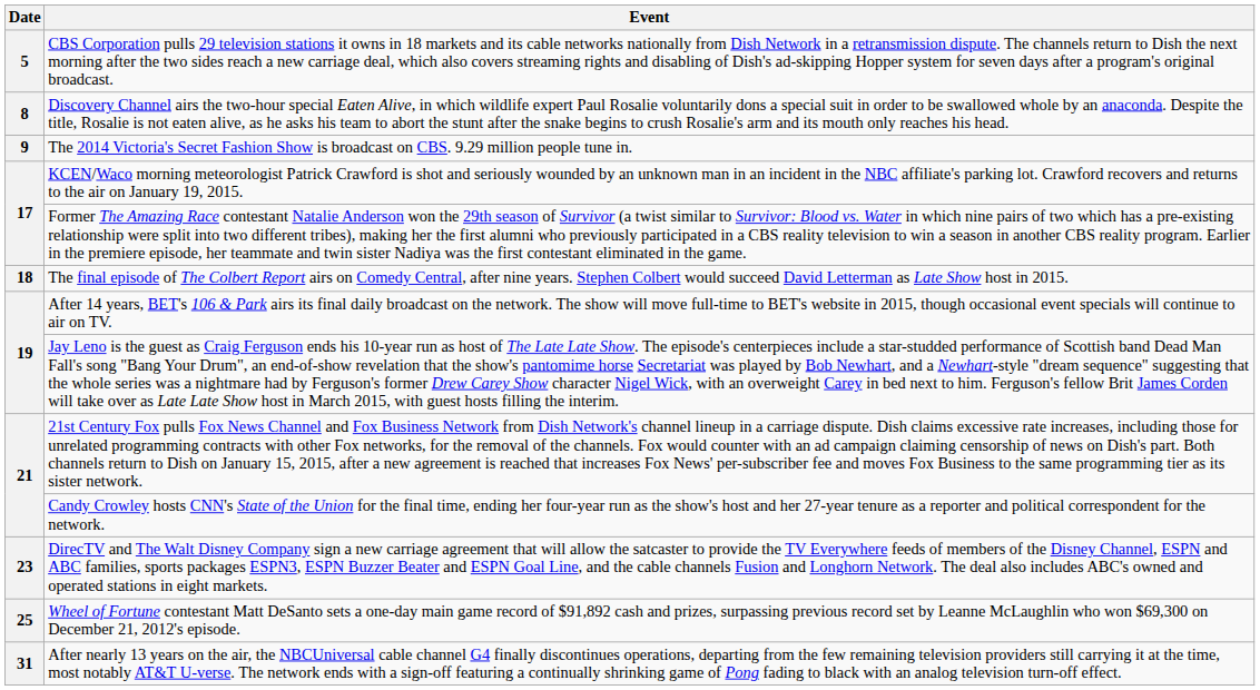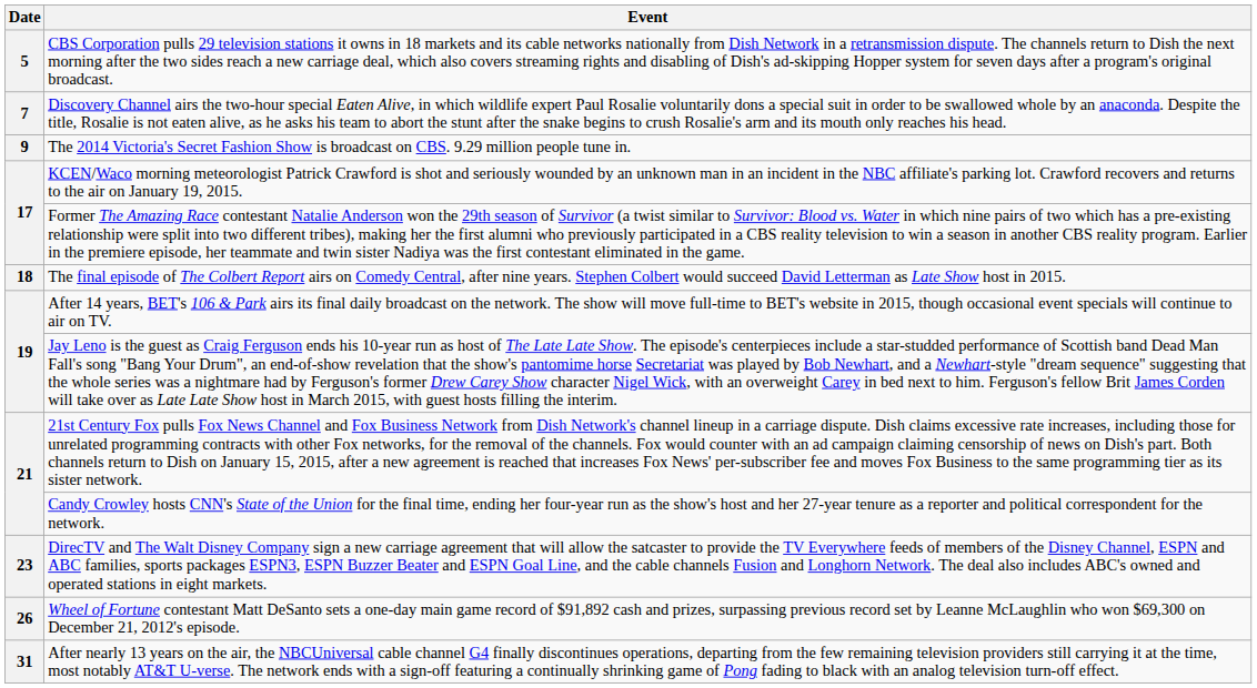row 3 | Date: 8 -> 7
row 13 | Date: 25 -> 26
